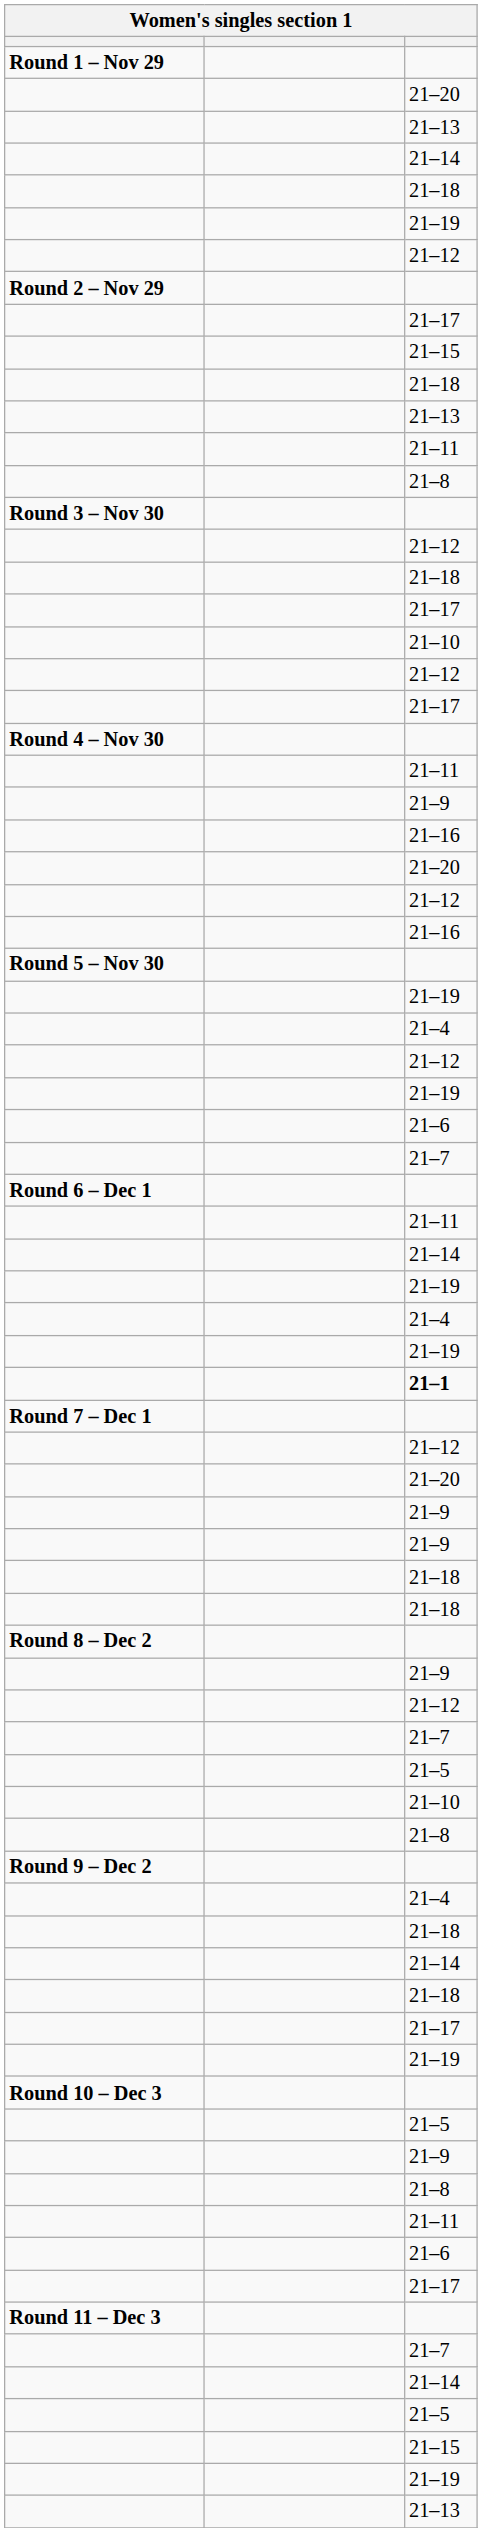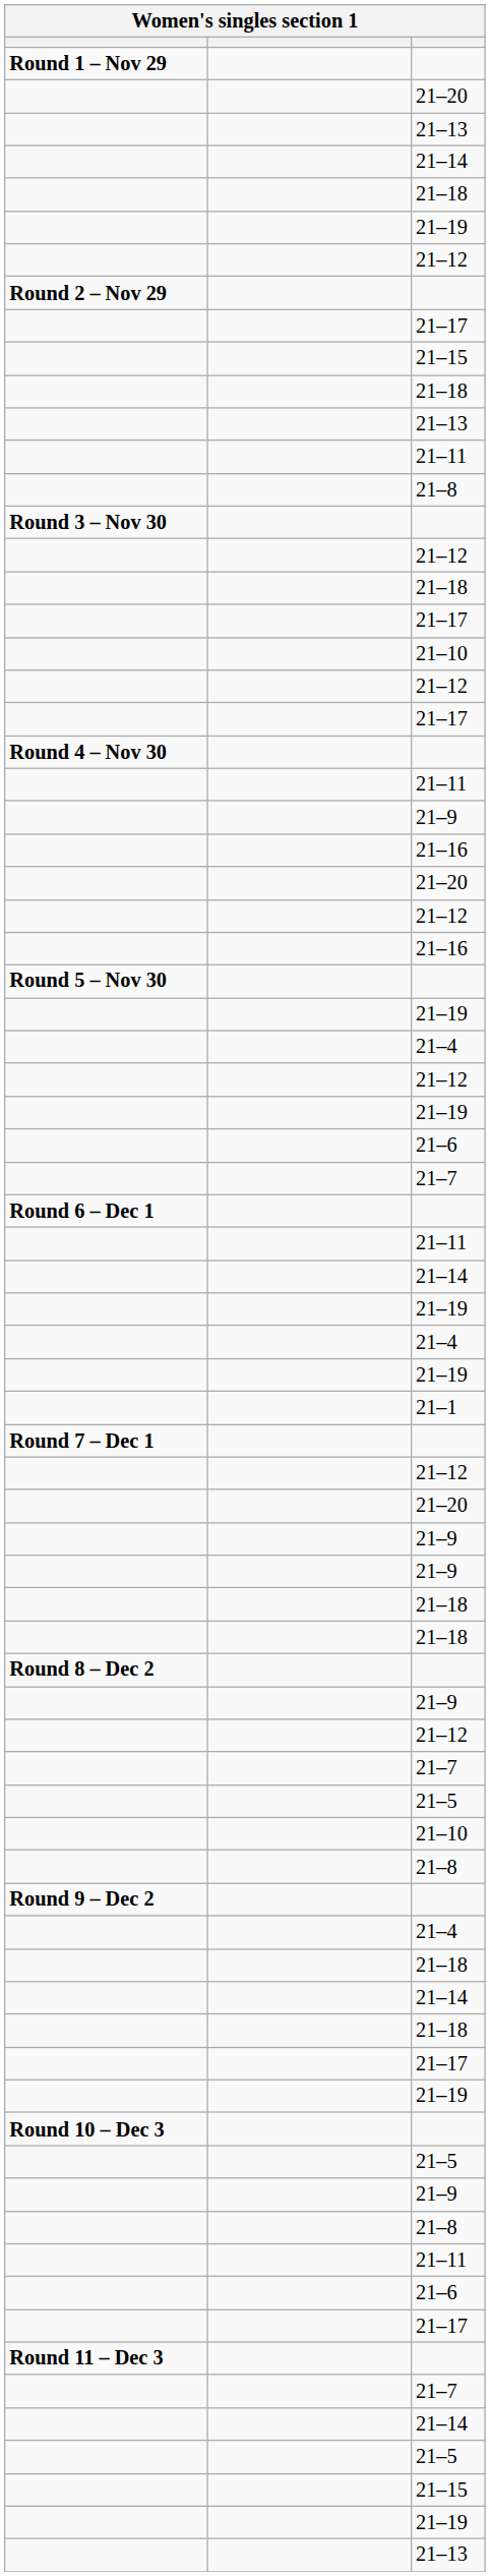21–1 | column 3: bold -> normal
